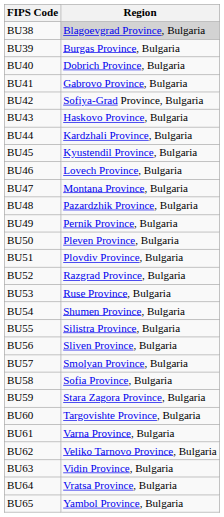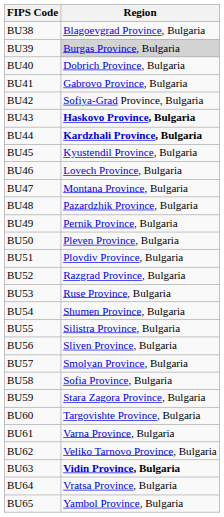BU38 | Region: lightgrey background -> no background
BU39 | Region: no background -> lightgrey background
BU43 | Region: normal -> bold
BU44 | Region: normal -> bold
BU63 | Region: normal -> bold
